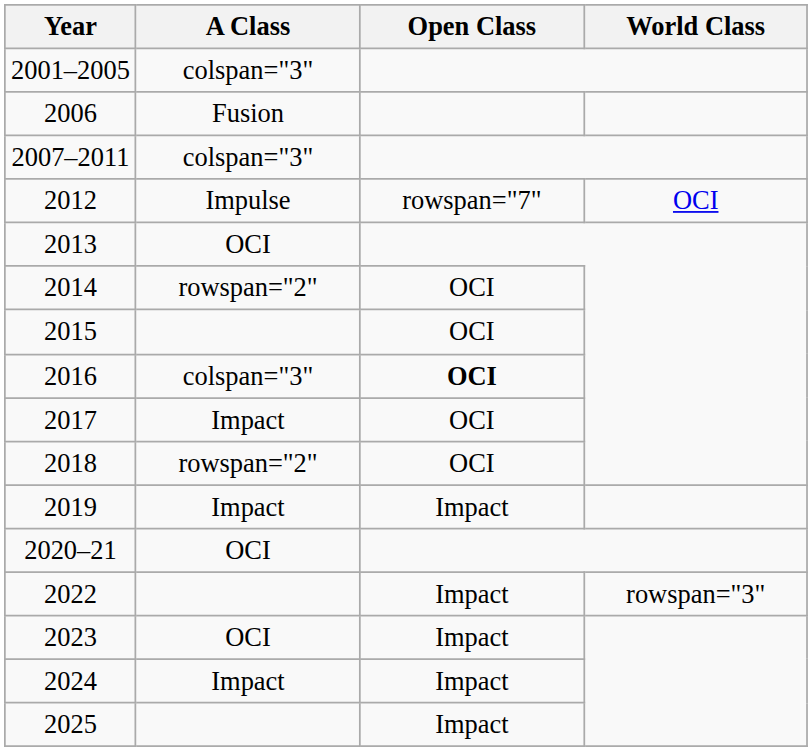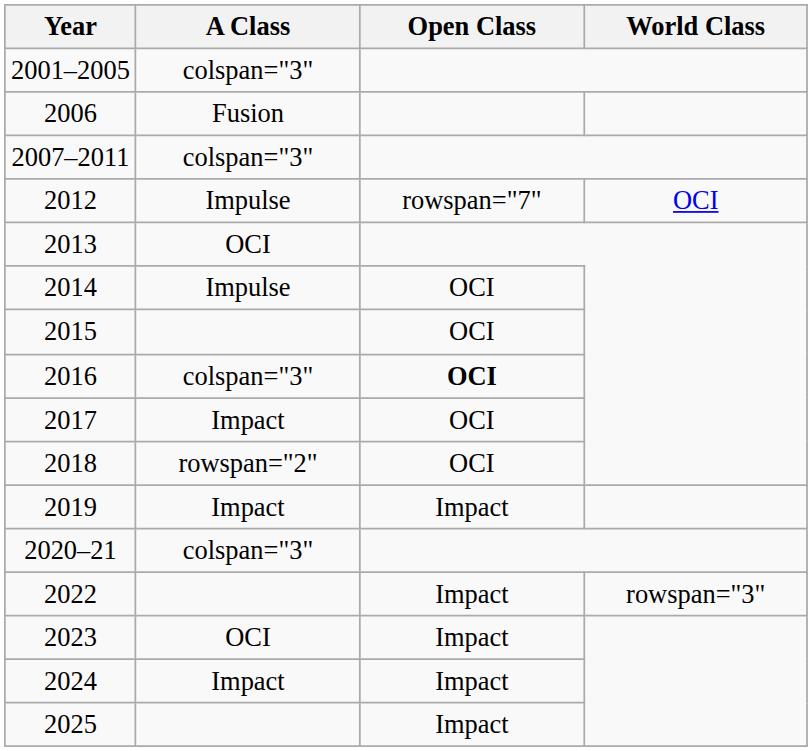2014 | A Class: rowspan="2" -> Impulse
2020–21 | A Class: OCI -> colspan="3"
